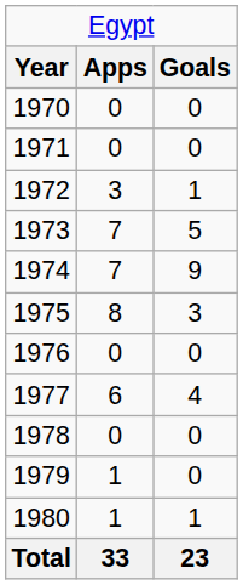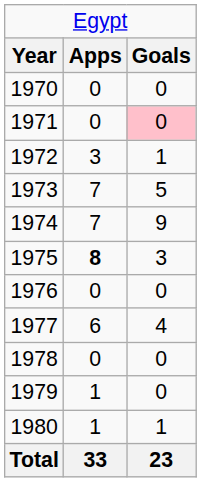1971 | column 3: no background -> pink background
1975 | column 2: normal -> bold
